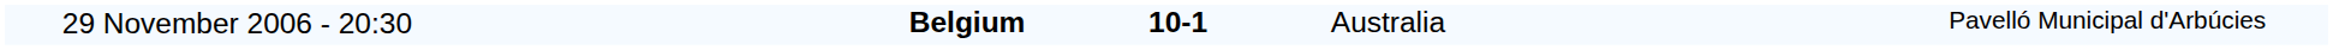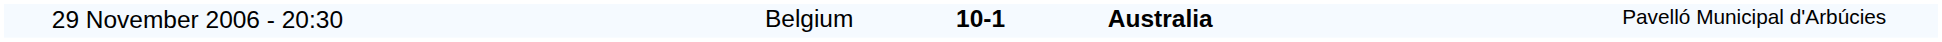Belgium | column 2: bold -> normal
Belgium | column 4: normal -> bold
